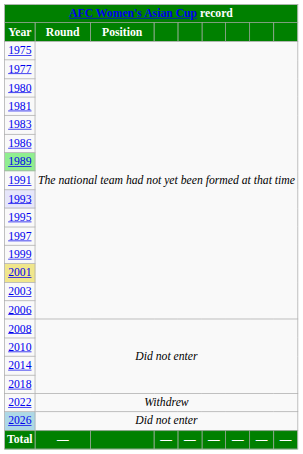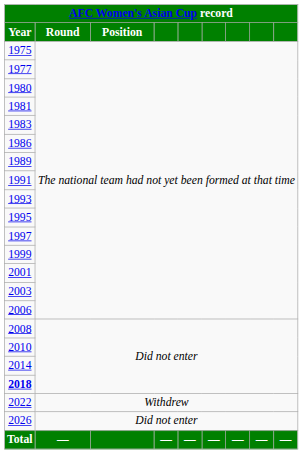1989 | Year: lightgreen background -> no background
1993 | Year: lavender background -> no background
2001 | Year: khaki background -> no background
2018 | Year: normal -> bold
2026 | Year: lightblue background -> no background
